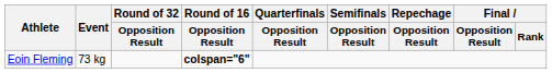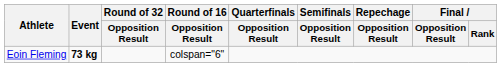Eoin Fleming | Event: normal -> bold
Eoin Fleming | Round of 16 / Opposition Result: bold -> normal
